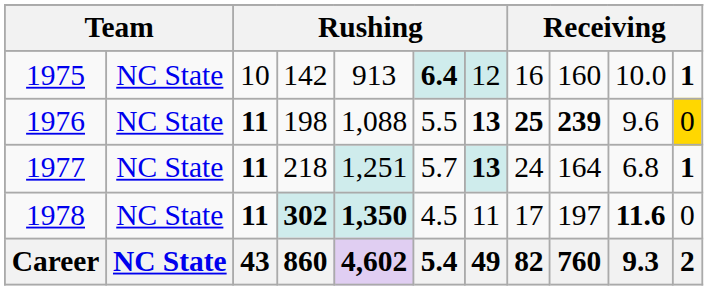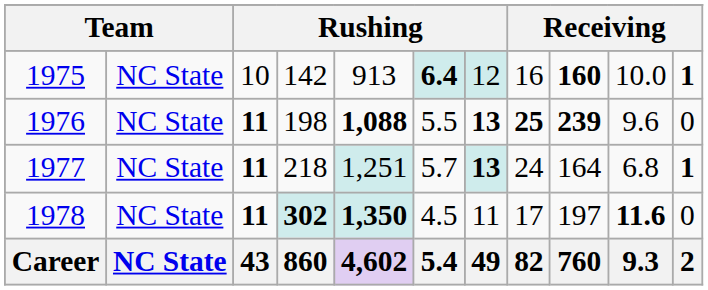1975 | column 9: normal -> bold
1976 | column 5: normal -> bold
1976 | column 11: gold background -> no background
